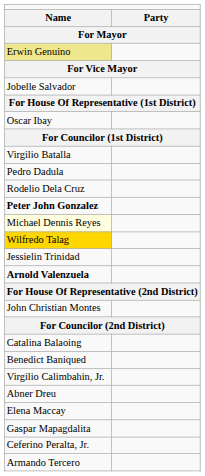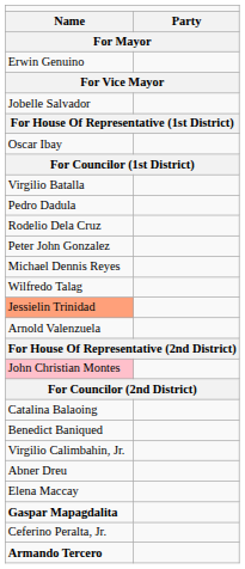Erwin Genuino | column 1: khaki background -> no background
Peter John Gonzalez | column 1: bold -> normal
Michael Dennis Reyes | column 1: lightyellow background -> no background
Wilfredo Talag | column 1: gold background -> no background
Jessielin Trinidad | column 1: no background -> lightsalmon background
Arnold Valenzuela | column 1: bold -> normal
John Christian Montes | column 1: no background -> pink background
Gaspar Mapagdalita | column 1: normal -> bold
Armando Tercero | column 1: normal -> bold
